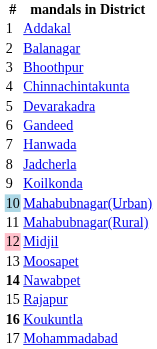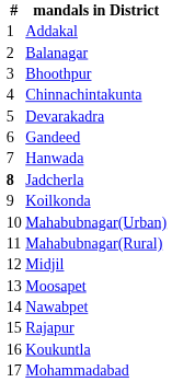Jadcherla | #: normal -> bold
Mahabubnagar(Urban) | #: lightblue background -> no background
Midjil | #: pink background -> no background
Nawabpet | #: bold -> normal
Koukuntla | #: bold -> normal
